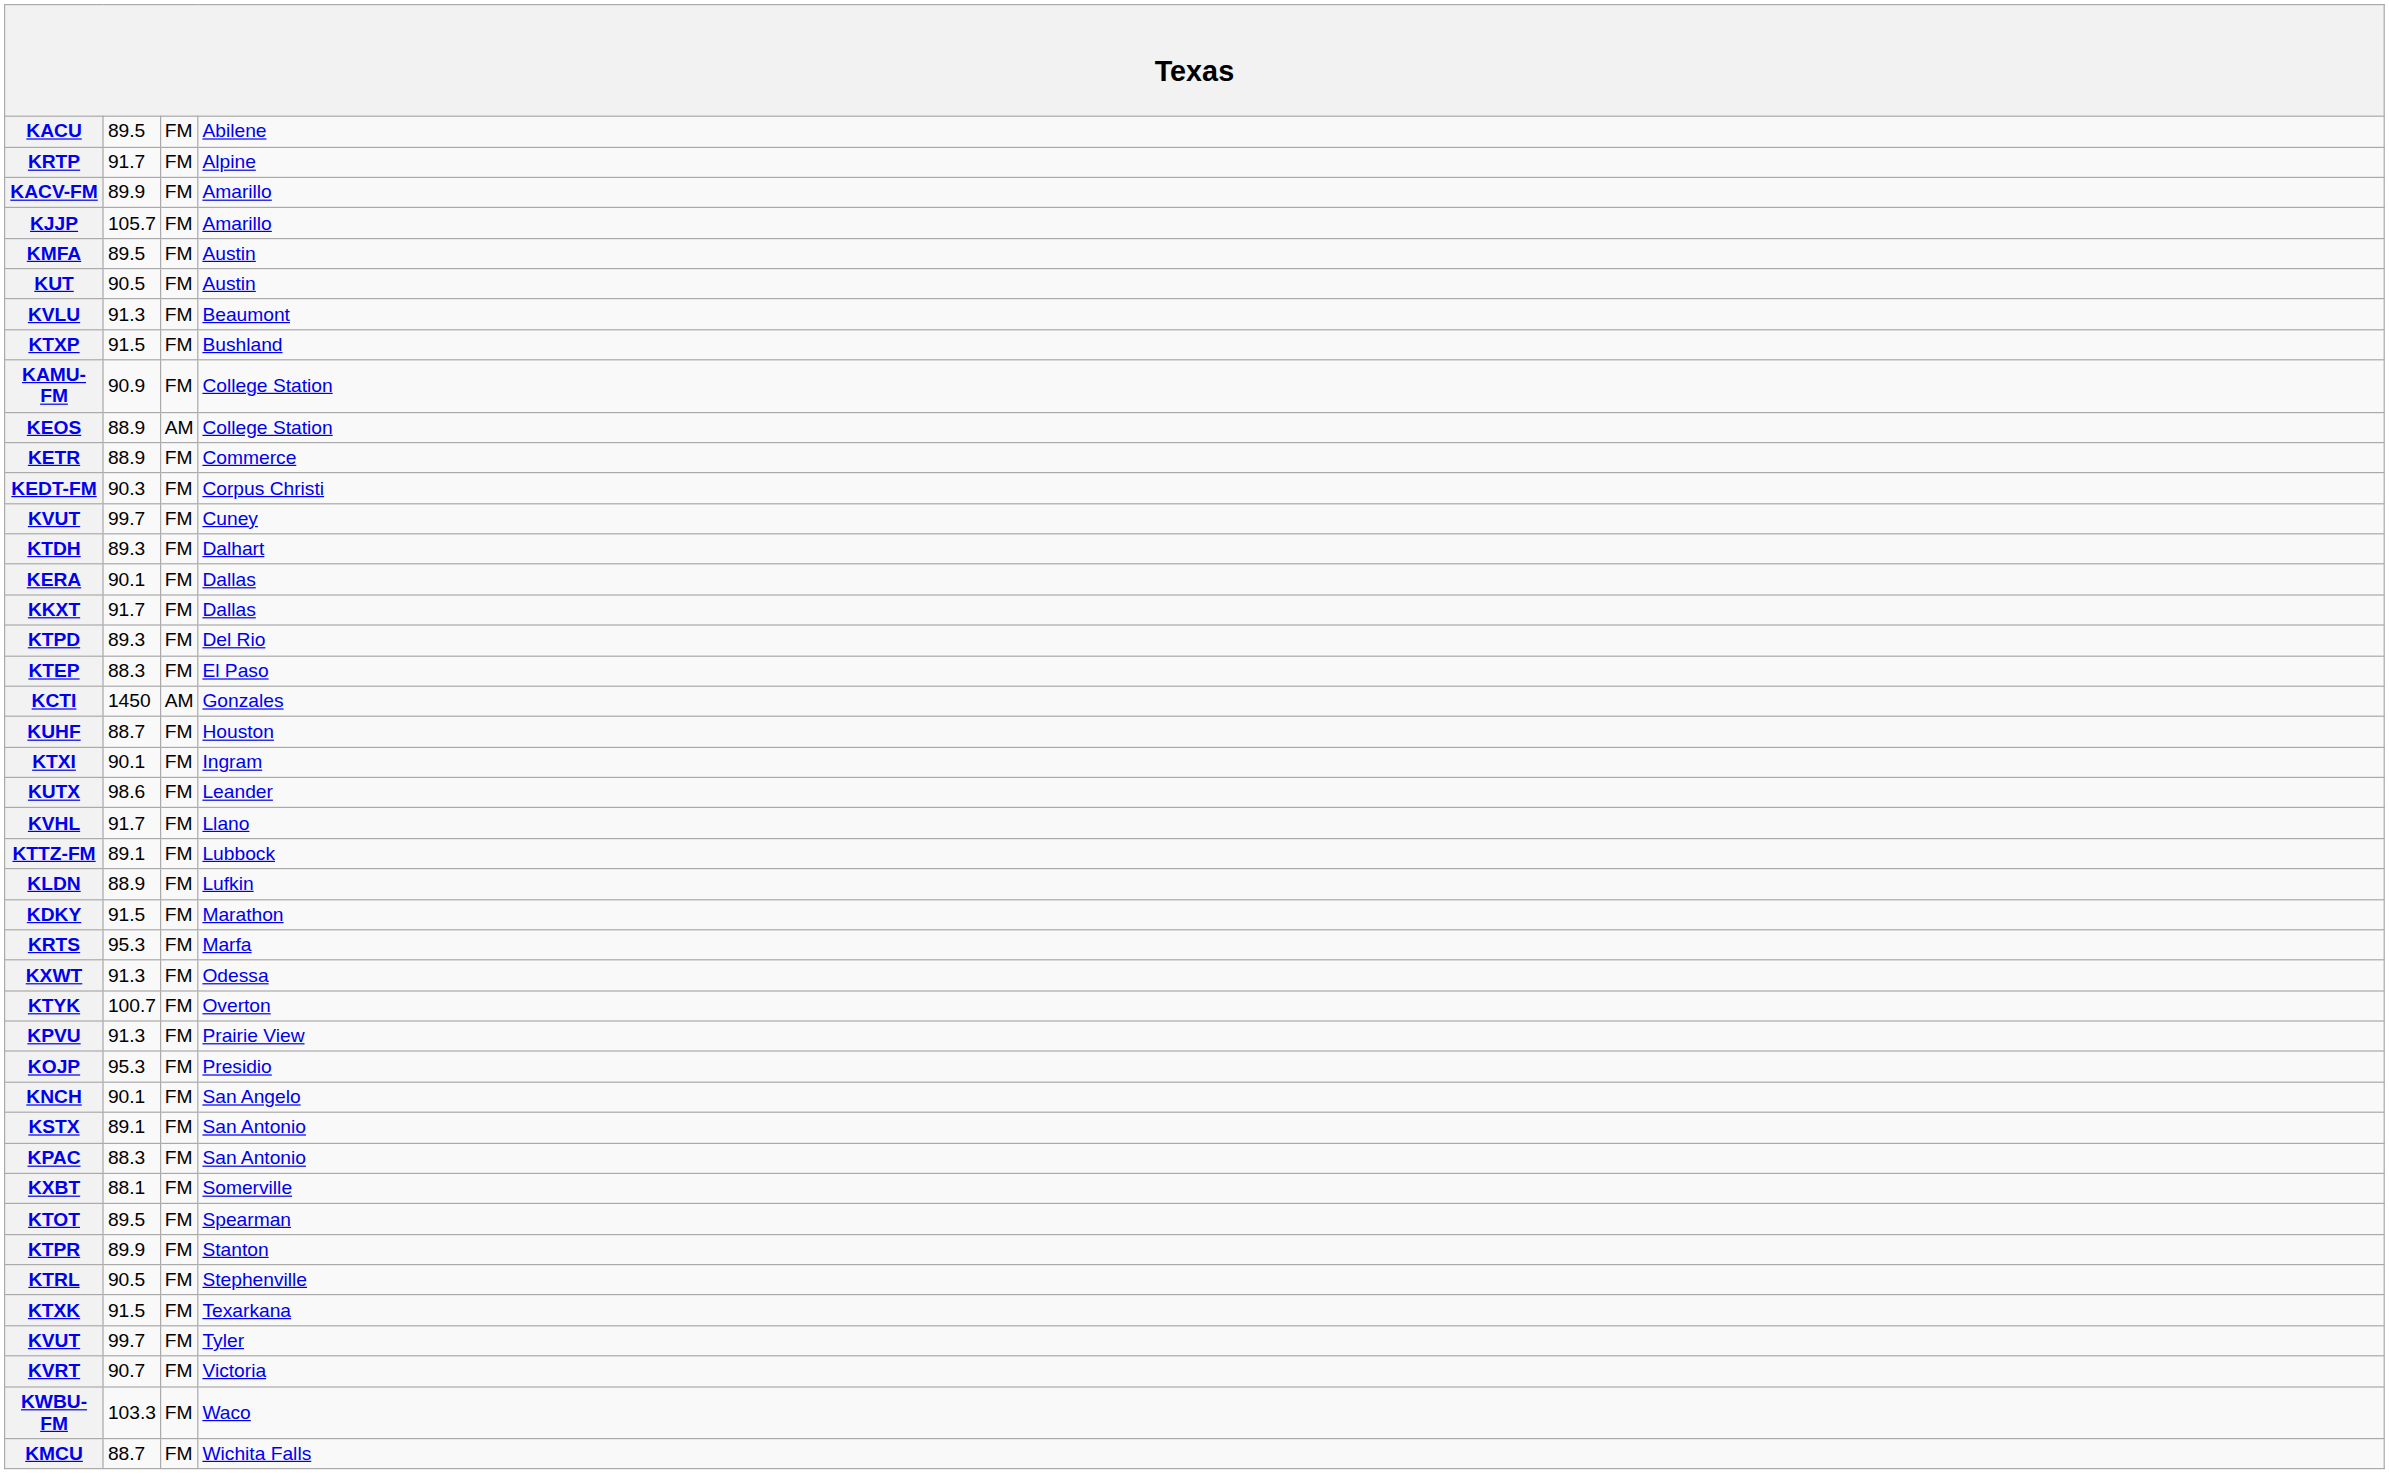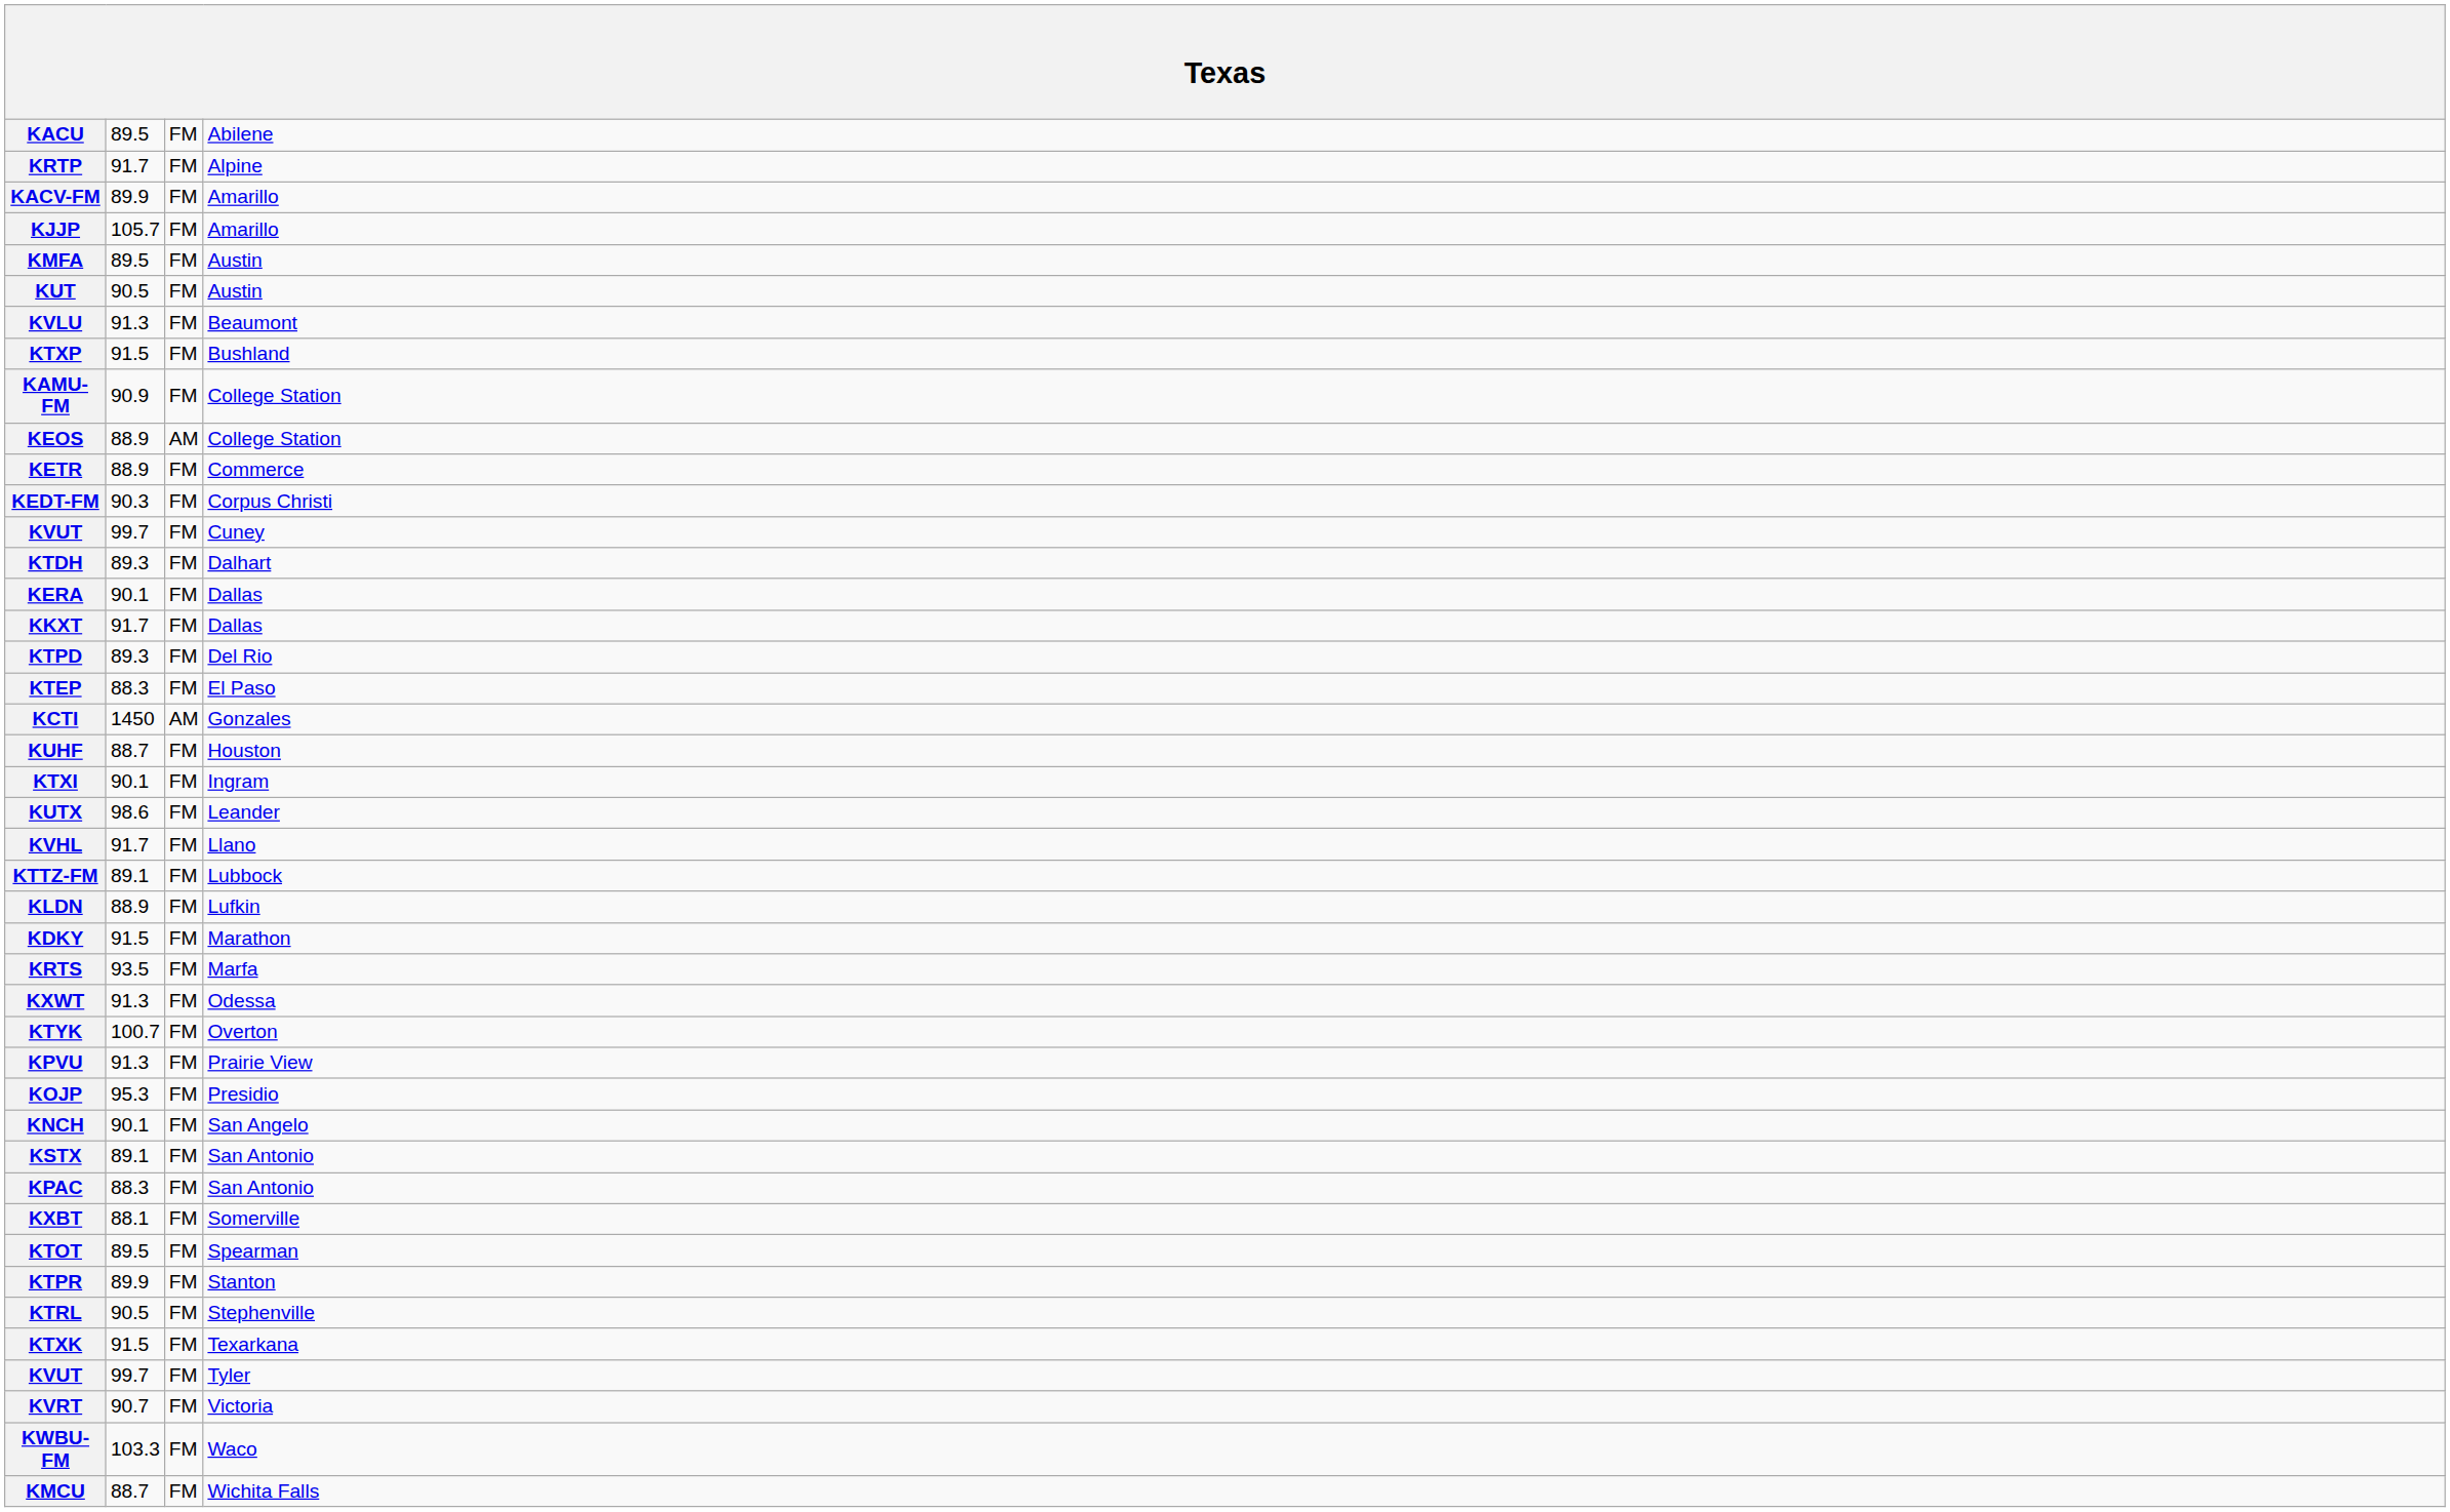KRTS | column 2: 95.3 -> 93.5
